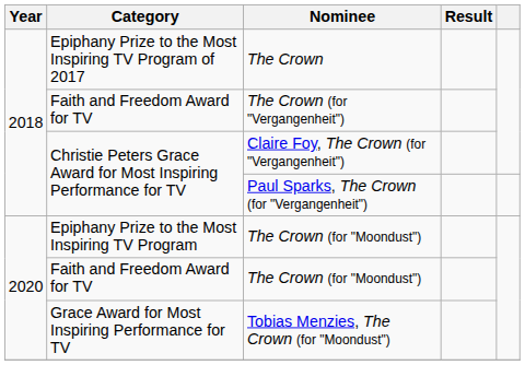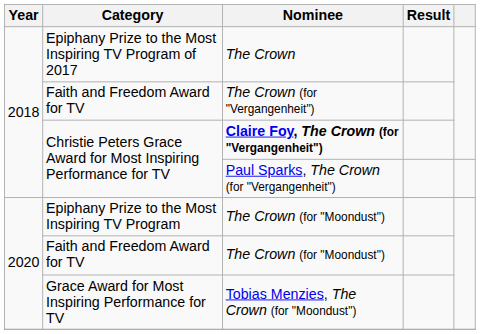Claire Foy, The Crown (for "Vergangenheit") | Nominee: normal -> bold
